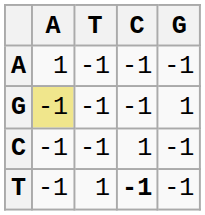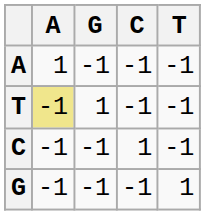columns swapped: G <-> T
row 3 | column 1: G -> T
row 5 | column 1: T -> G
row 5 | C: bold -> normal
